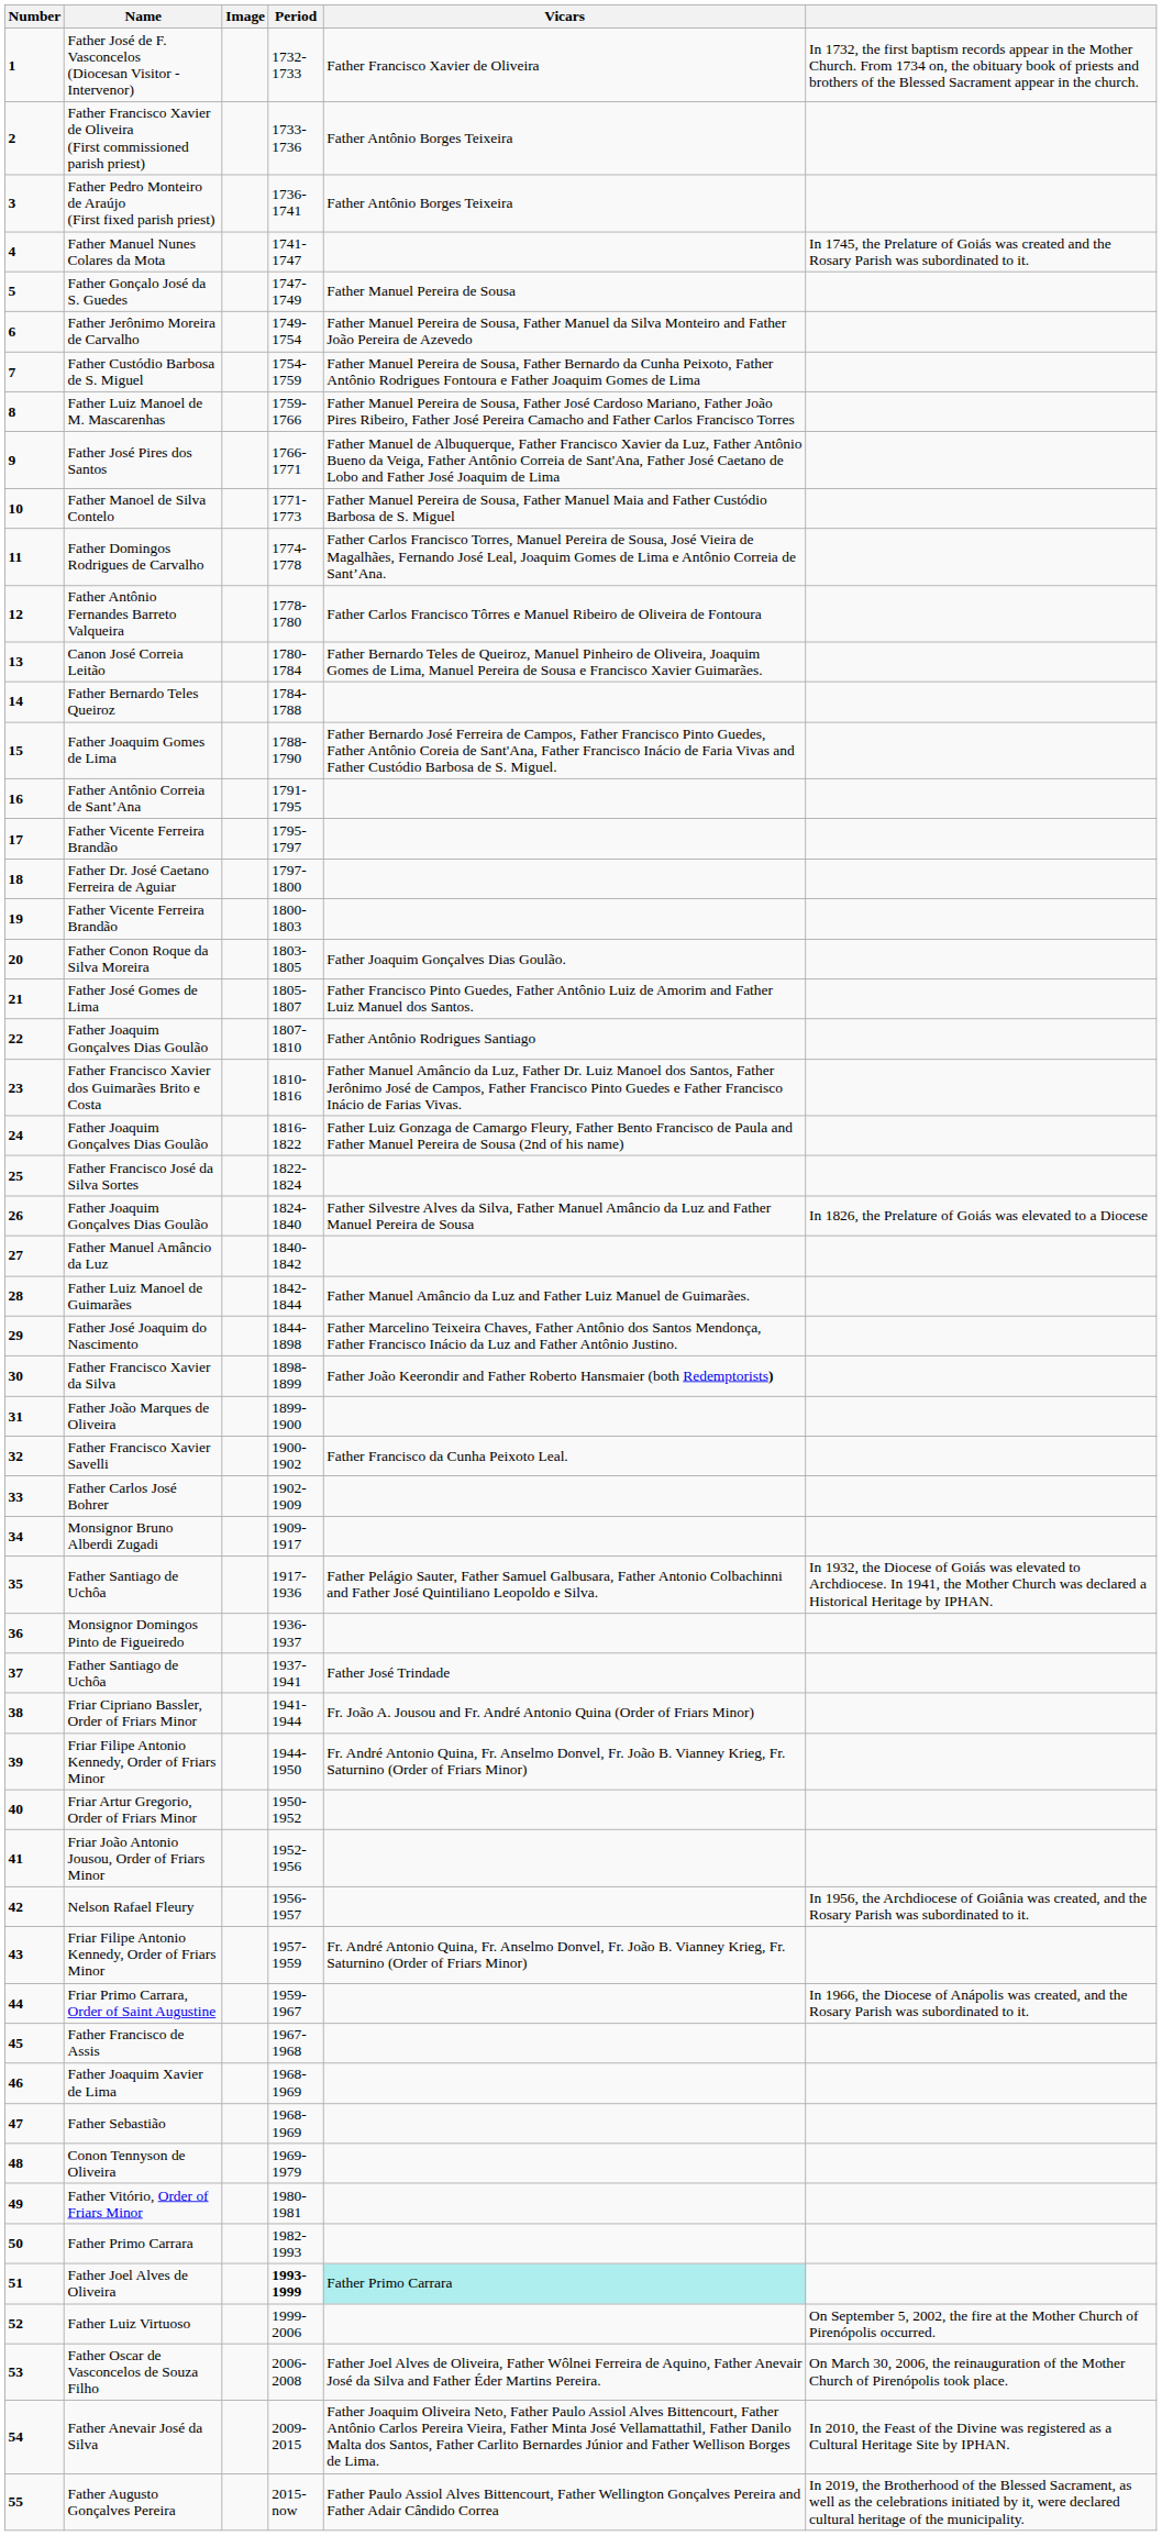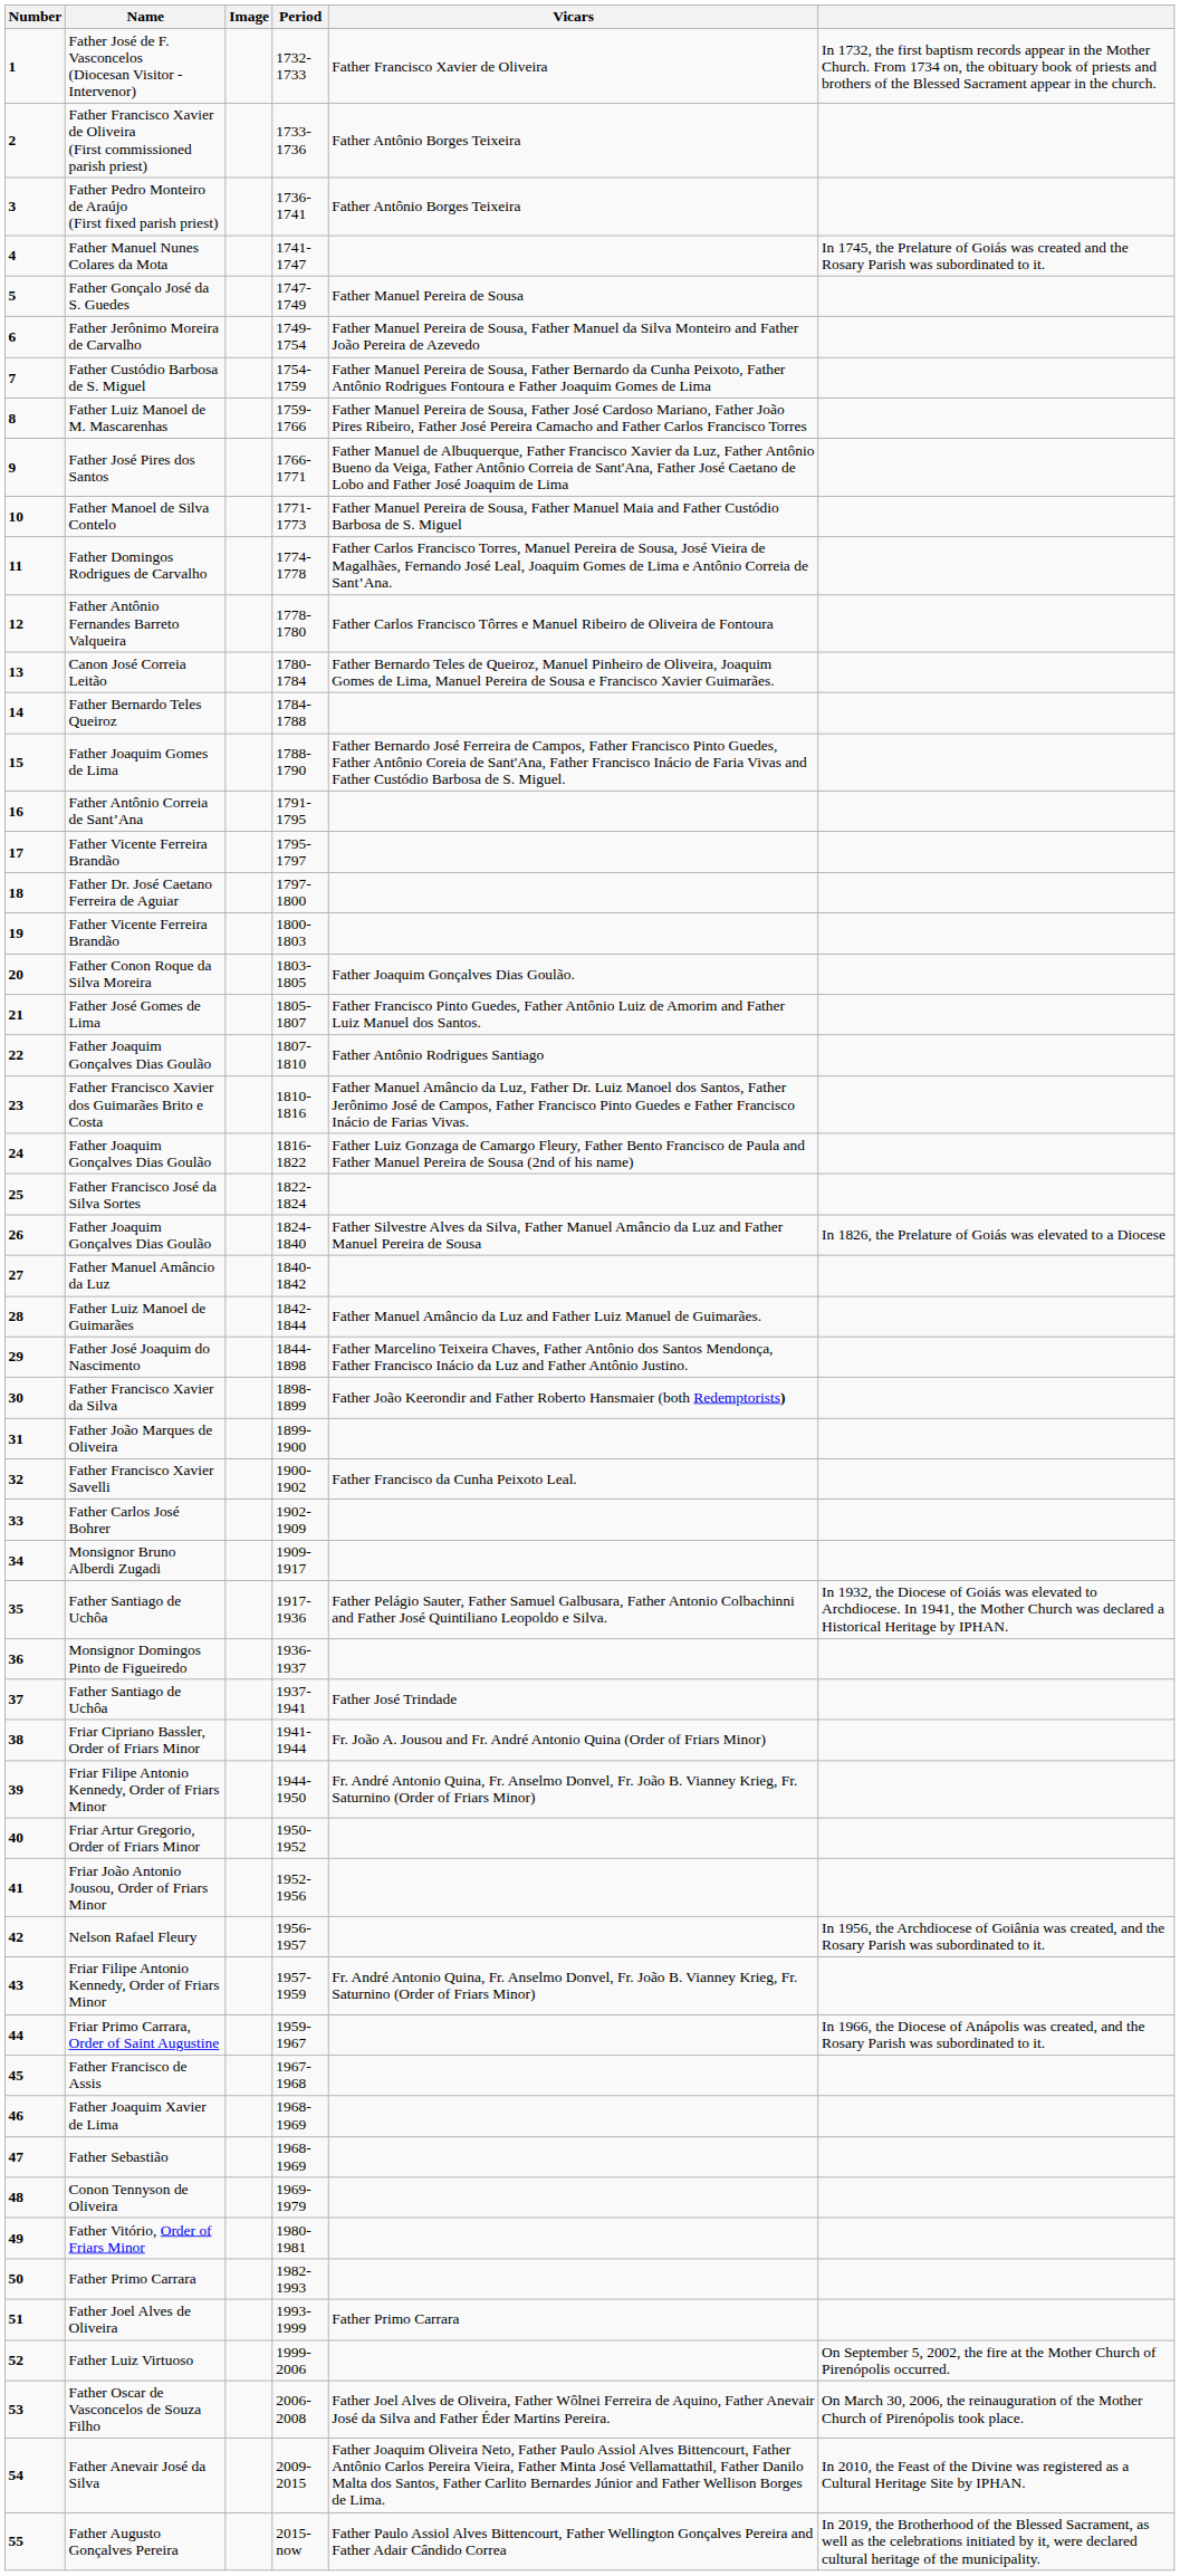Father Joel Alves de Oliveira | Period: bold -> normal
Father Joel Alves de Oliveira | Vicars: paleturquoise background -> no background
